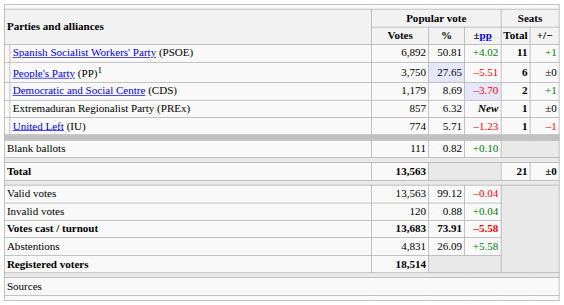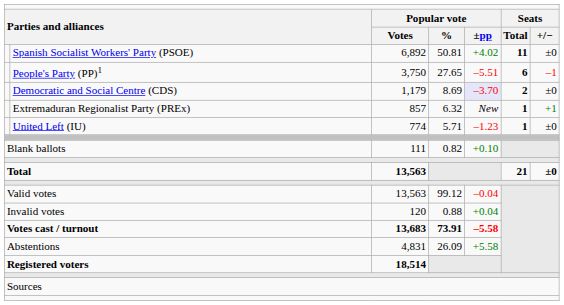Spanish Socialist Workers' Party (PSOE) | column 7: +1 -> ±0
People's Party (PP)1 | column 4: lavender background -> no background
People's Party (PP)1 | column 7: ±0 -> –1
Democratic and Social Centre (CDS) | column 7: +1 -> ±0
Extremaduran Regionalist Party (PREx) | column 5: bold -> normal
Extremaduran Regionalist Party (PREx) | column 7: ±0 -> +1
United Left (IU) | column 7: –1 -> ±0
